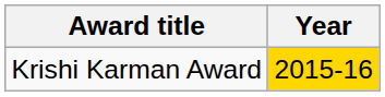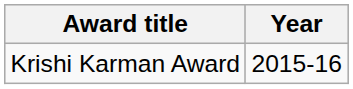Krishi Karman Award | Year: gold background -> no background
